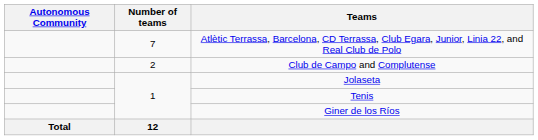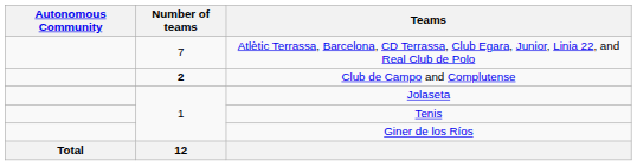Club de Campo and Complutense | Number of teams: normal -> bold
